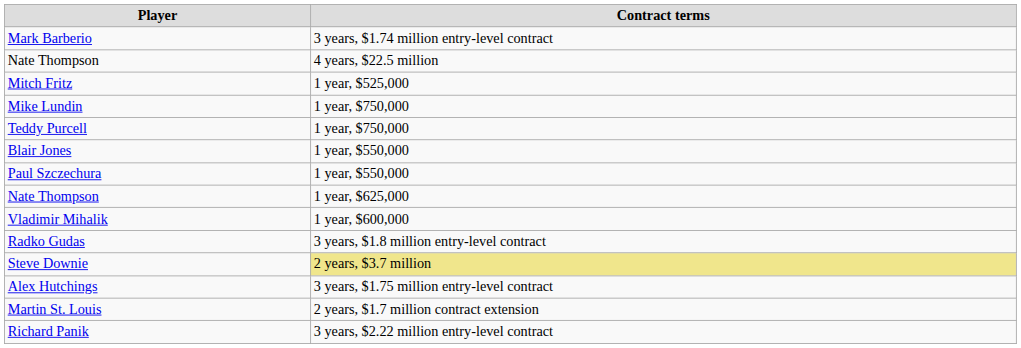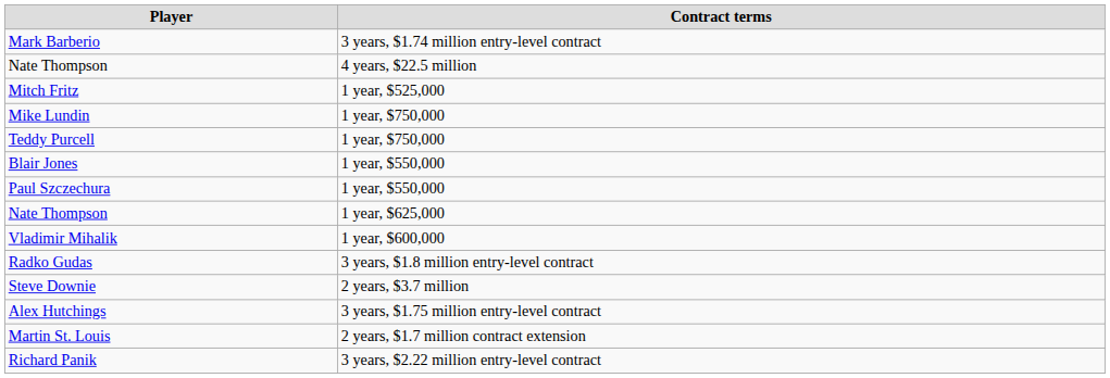row 12 | Contract terms: khaki background -> no background
